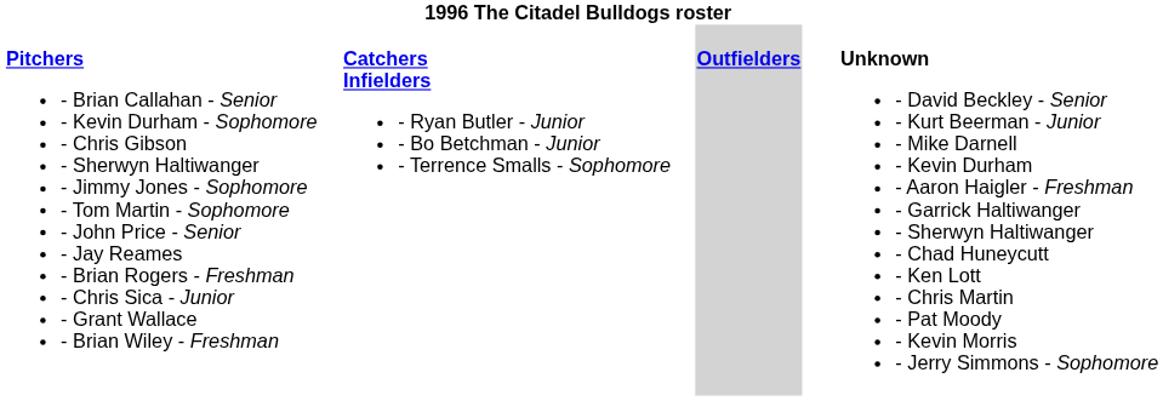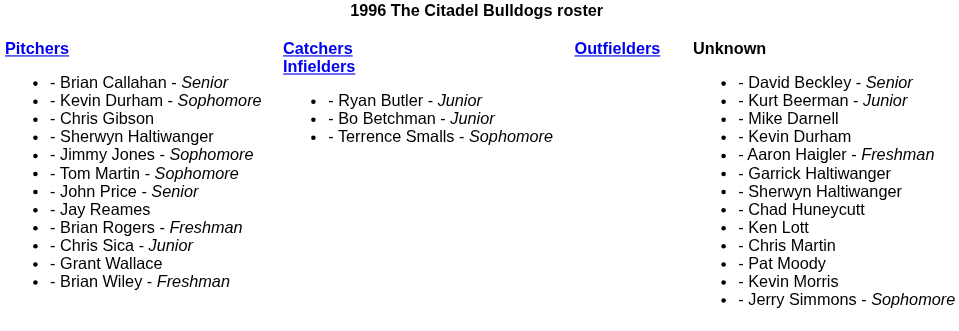row 2 | column 3: lightgrey background -> no background
